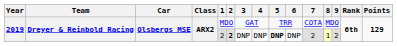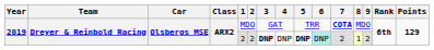row 2 | 7: normal -> bold
row 3 | 2: bold -> normal
row 3 | 3: normal -> bold
row 3 | 6: no background -> paleturquoise background
